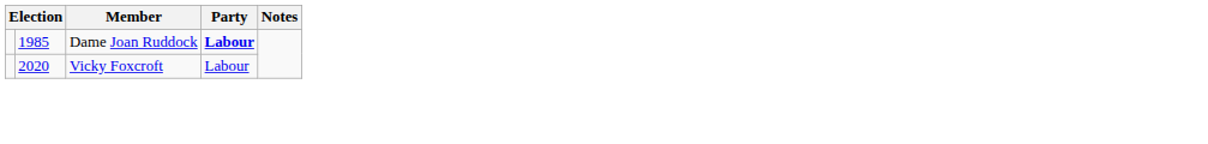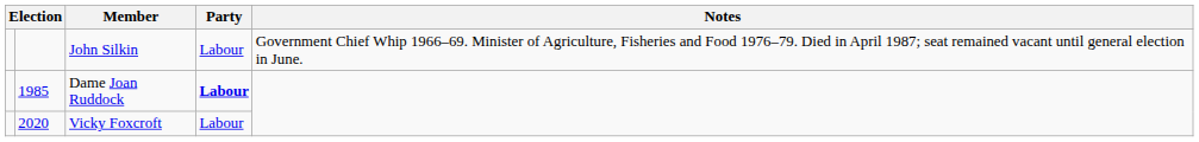+ row: John Silkin | Labour | Government Chief Whip 1966–69. Minister of Agriculture, Fisheries and Food 1976–79. Died in April 1987; seat remained vacant until general election in June.
